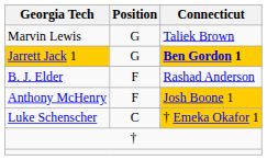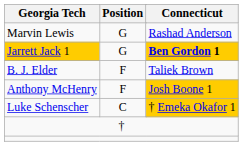Marvin Lewis | Connecticut: Taliek Brown -> Rashad Anderson
B. J. Elder | Connecticut: Rashad Anderson -> Taliek Brown
